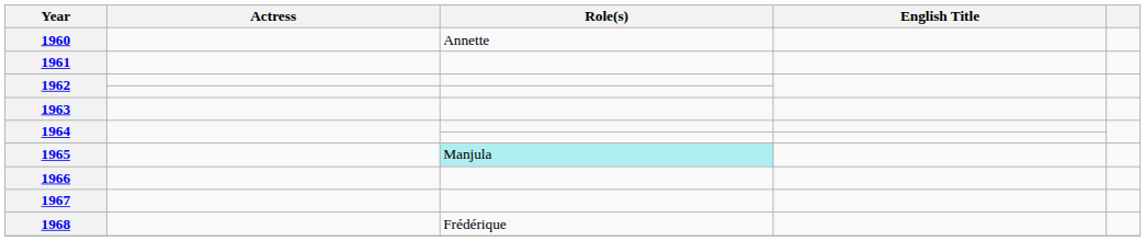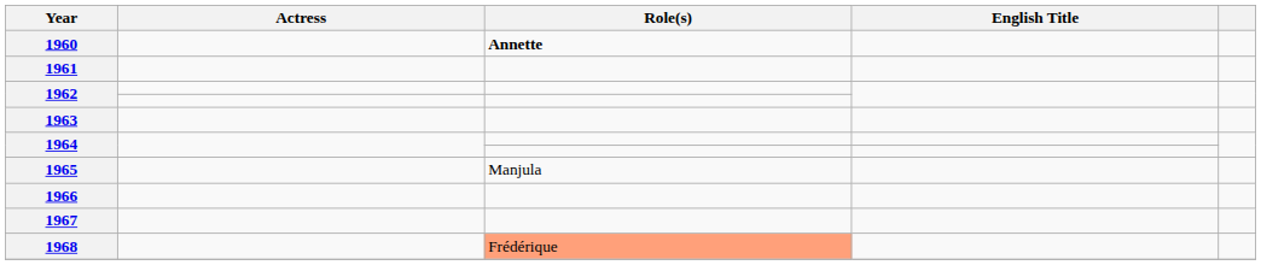1960 | Role(s): normal -> bold
1965 | Role(s): paleturquoise background -> no background
1968 | Role(s): no background -> lightsalmon background
